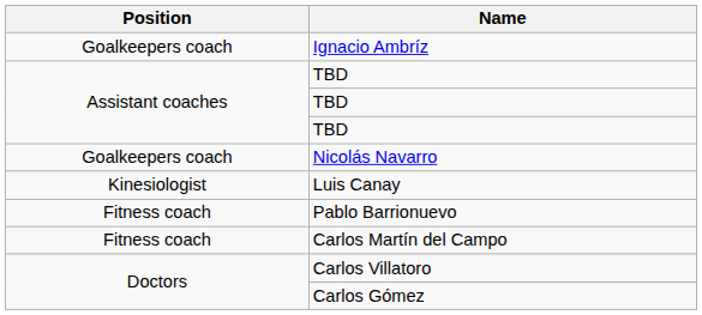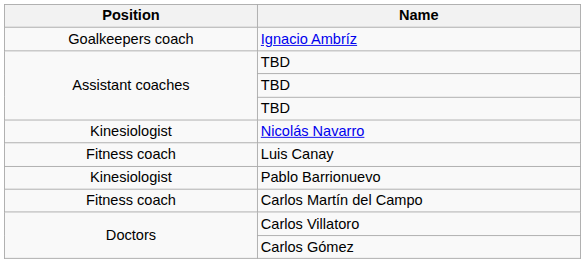row 6 | Position: Goalkeepers coach -> Kinesiologist
row 7 | Position: Kinesiologist -> Fitness coach
row 8 | Position: Fitness coach -> Kinesiologist
